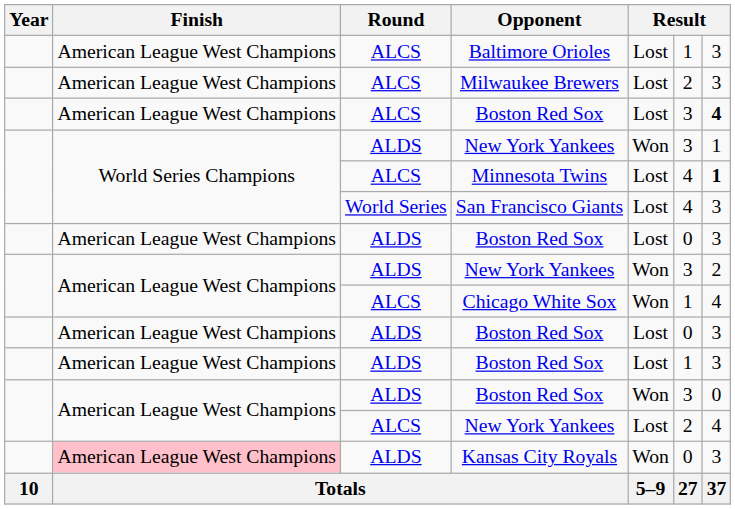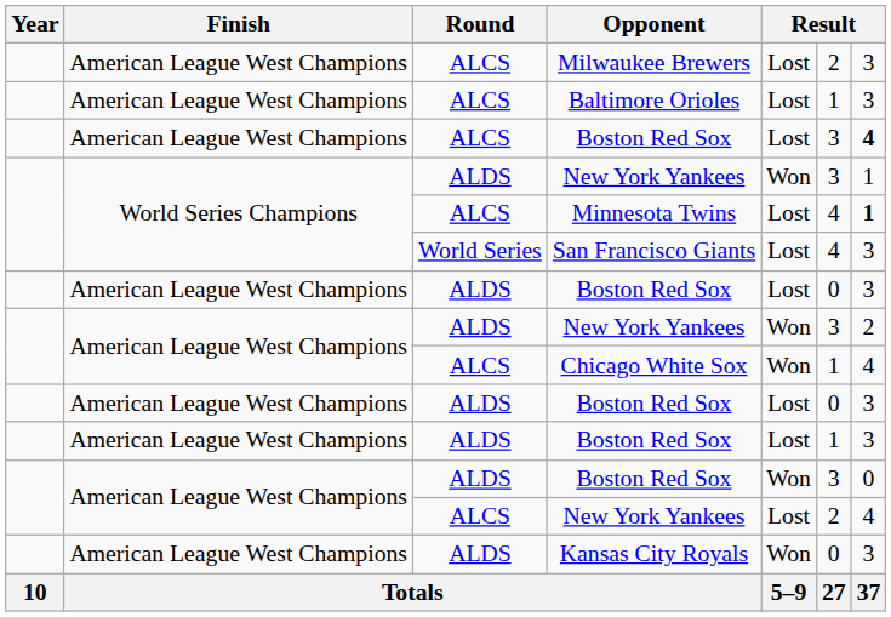rows swapped: Baltimore Orioles <-> Milwaukee Brewers
Kansas City Royals | Finish: pink background -> no background
